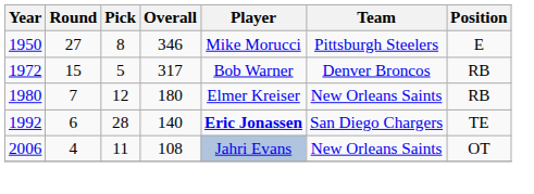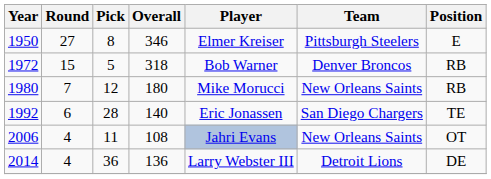1950 | Player: Mike Morucci -> Elmer Kreiser
1972 | Overall: 317 -> 318
1980 | Player: Elmer Kreiser -> Mike Morucci
1992 | Player: bold -> normal
+ row: 2014 | 4 | 36 | 136 | Larry Webster III | Detroit Lions | DE
